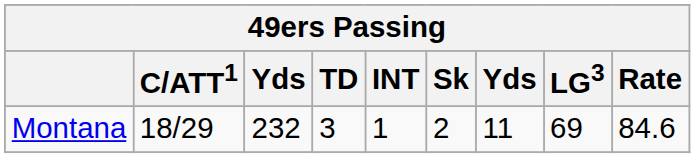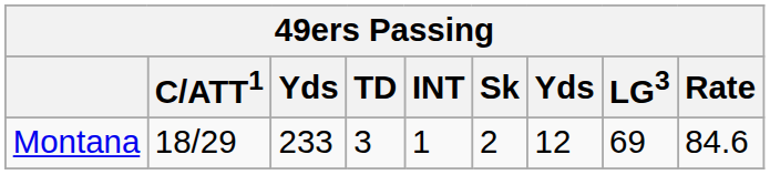Montana | column 3: 232 -> 233
Montana | column 7: 11 -> 12
